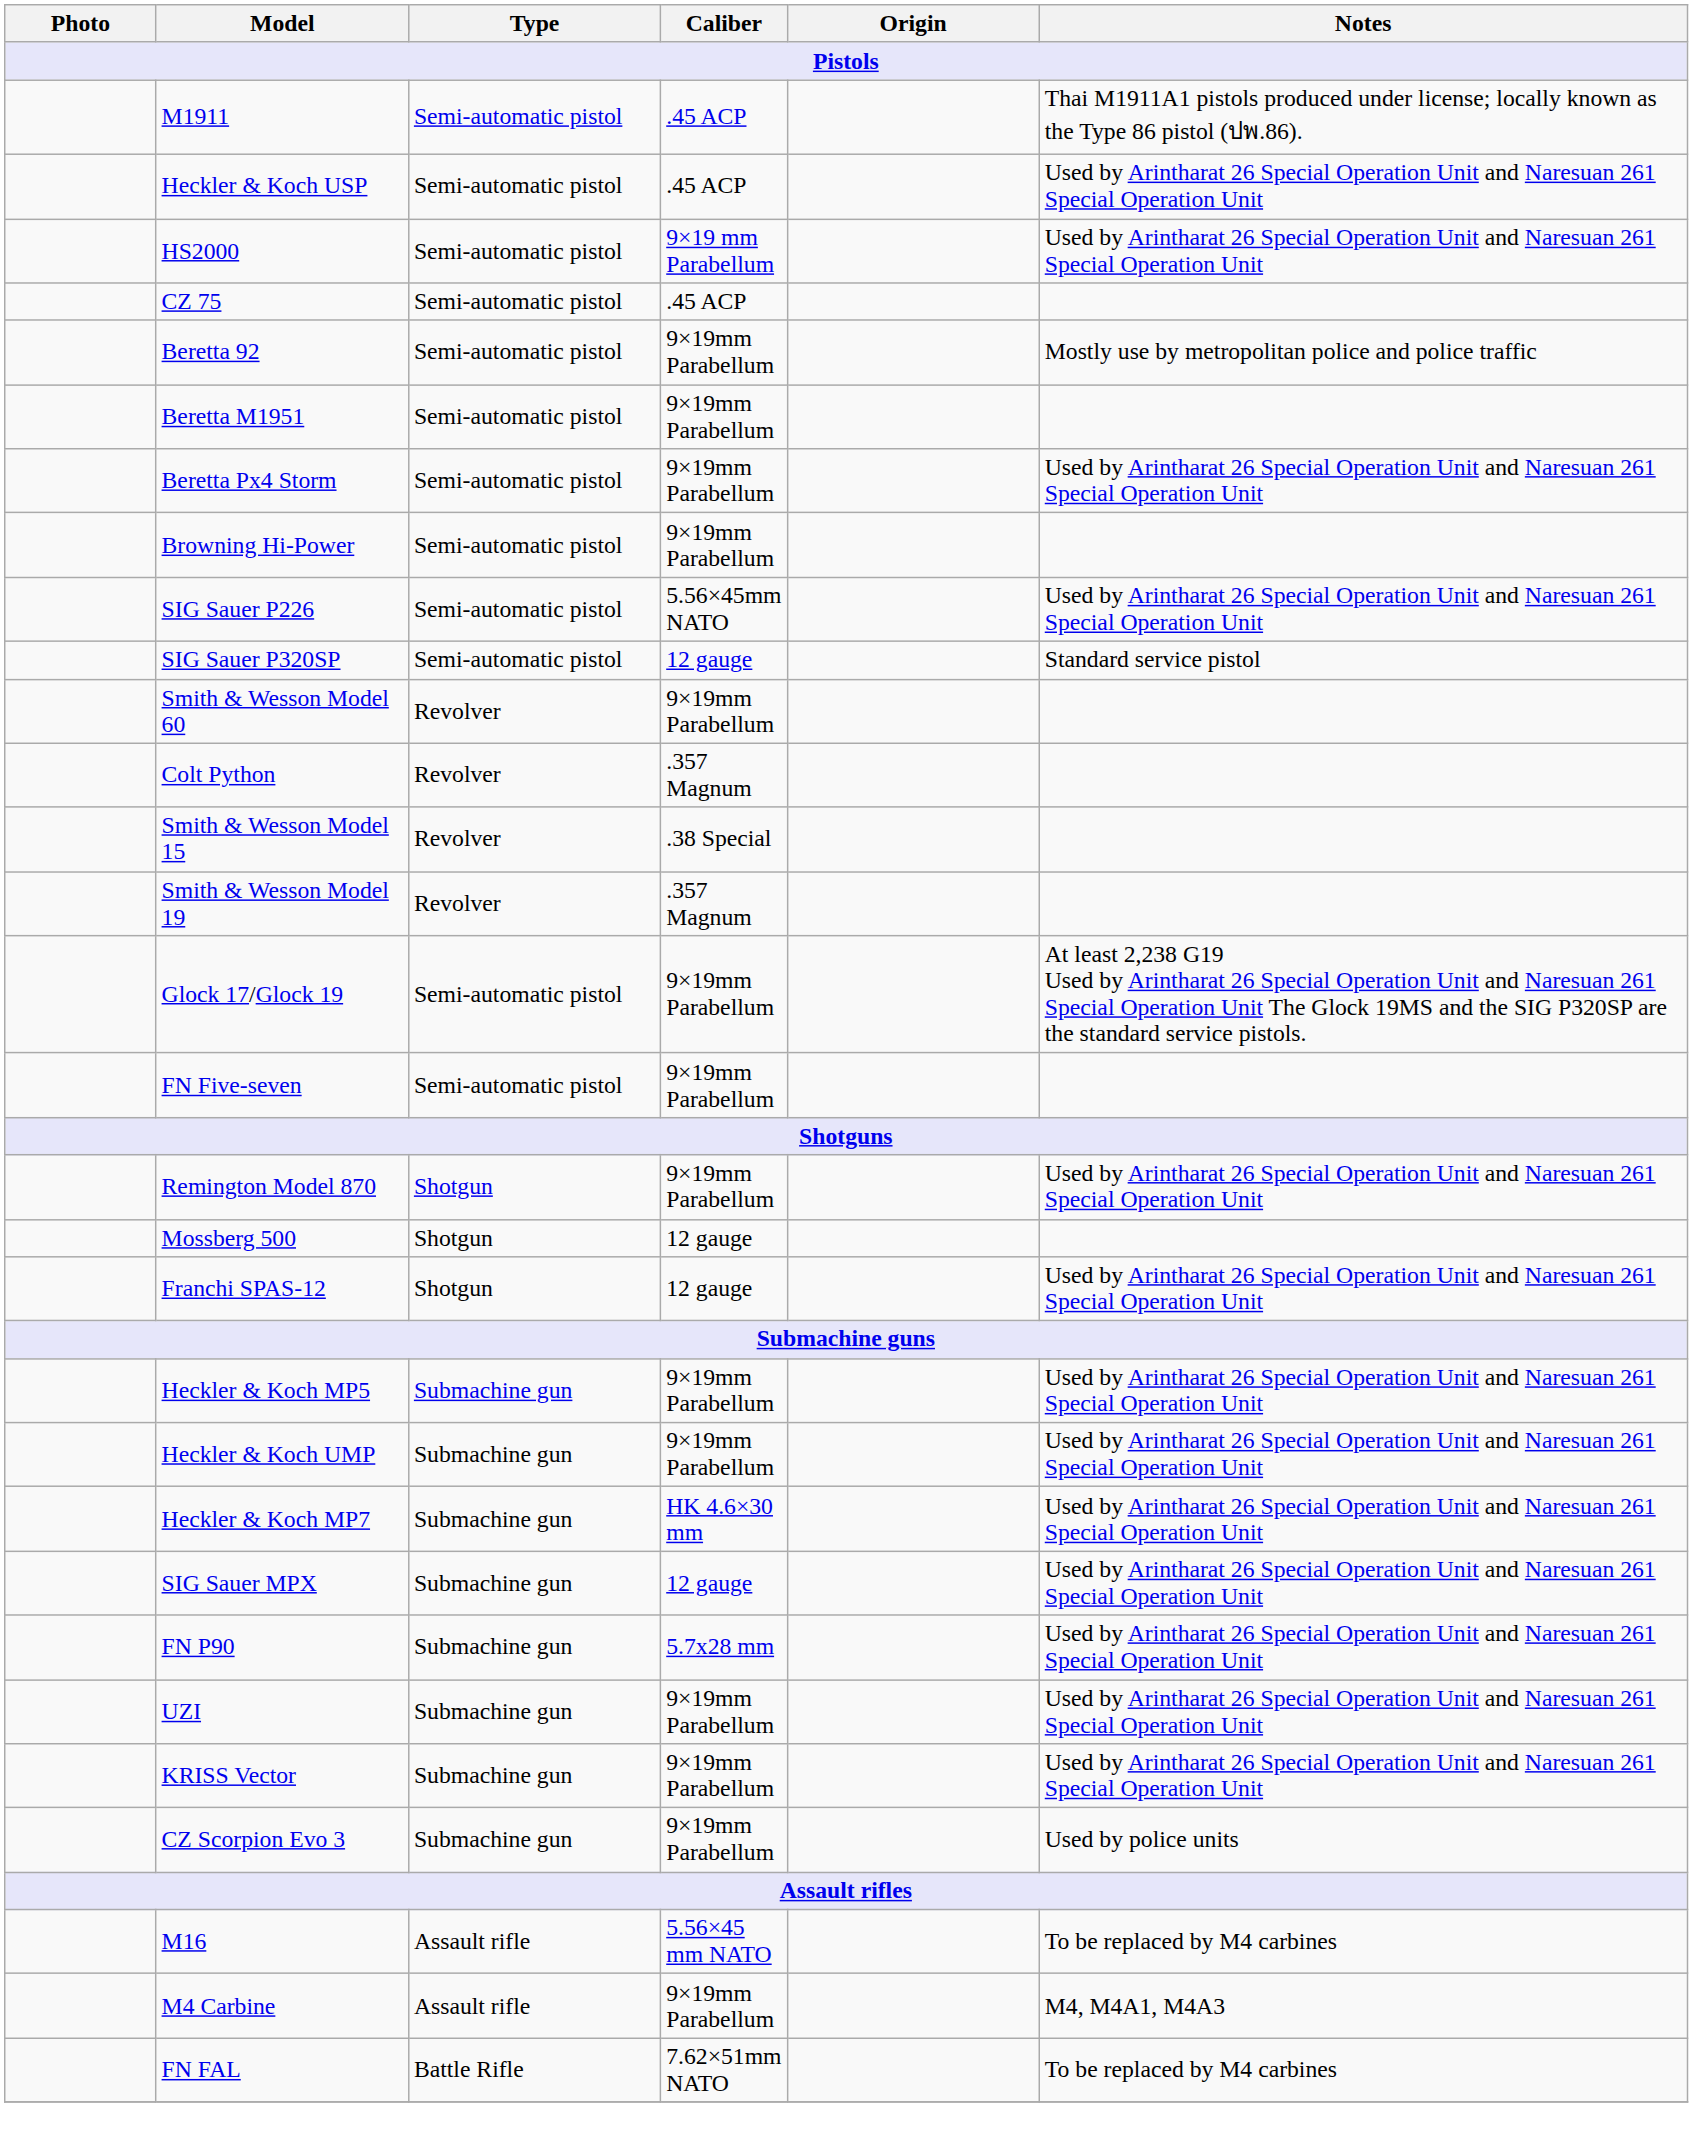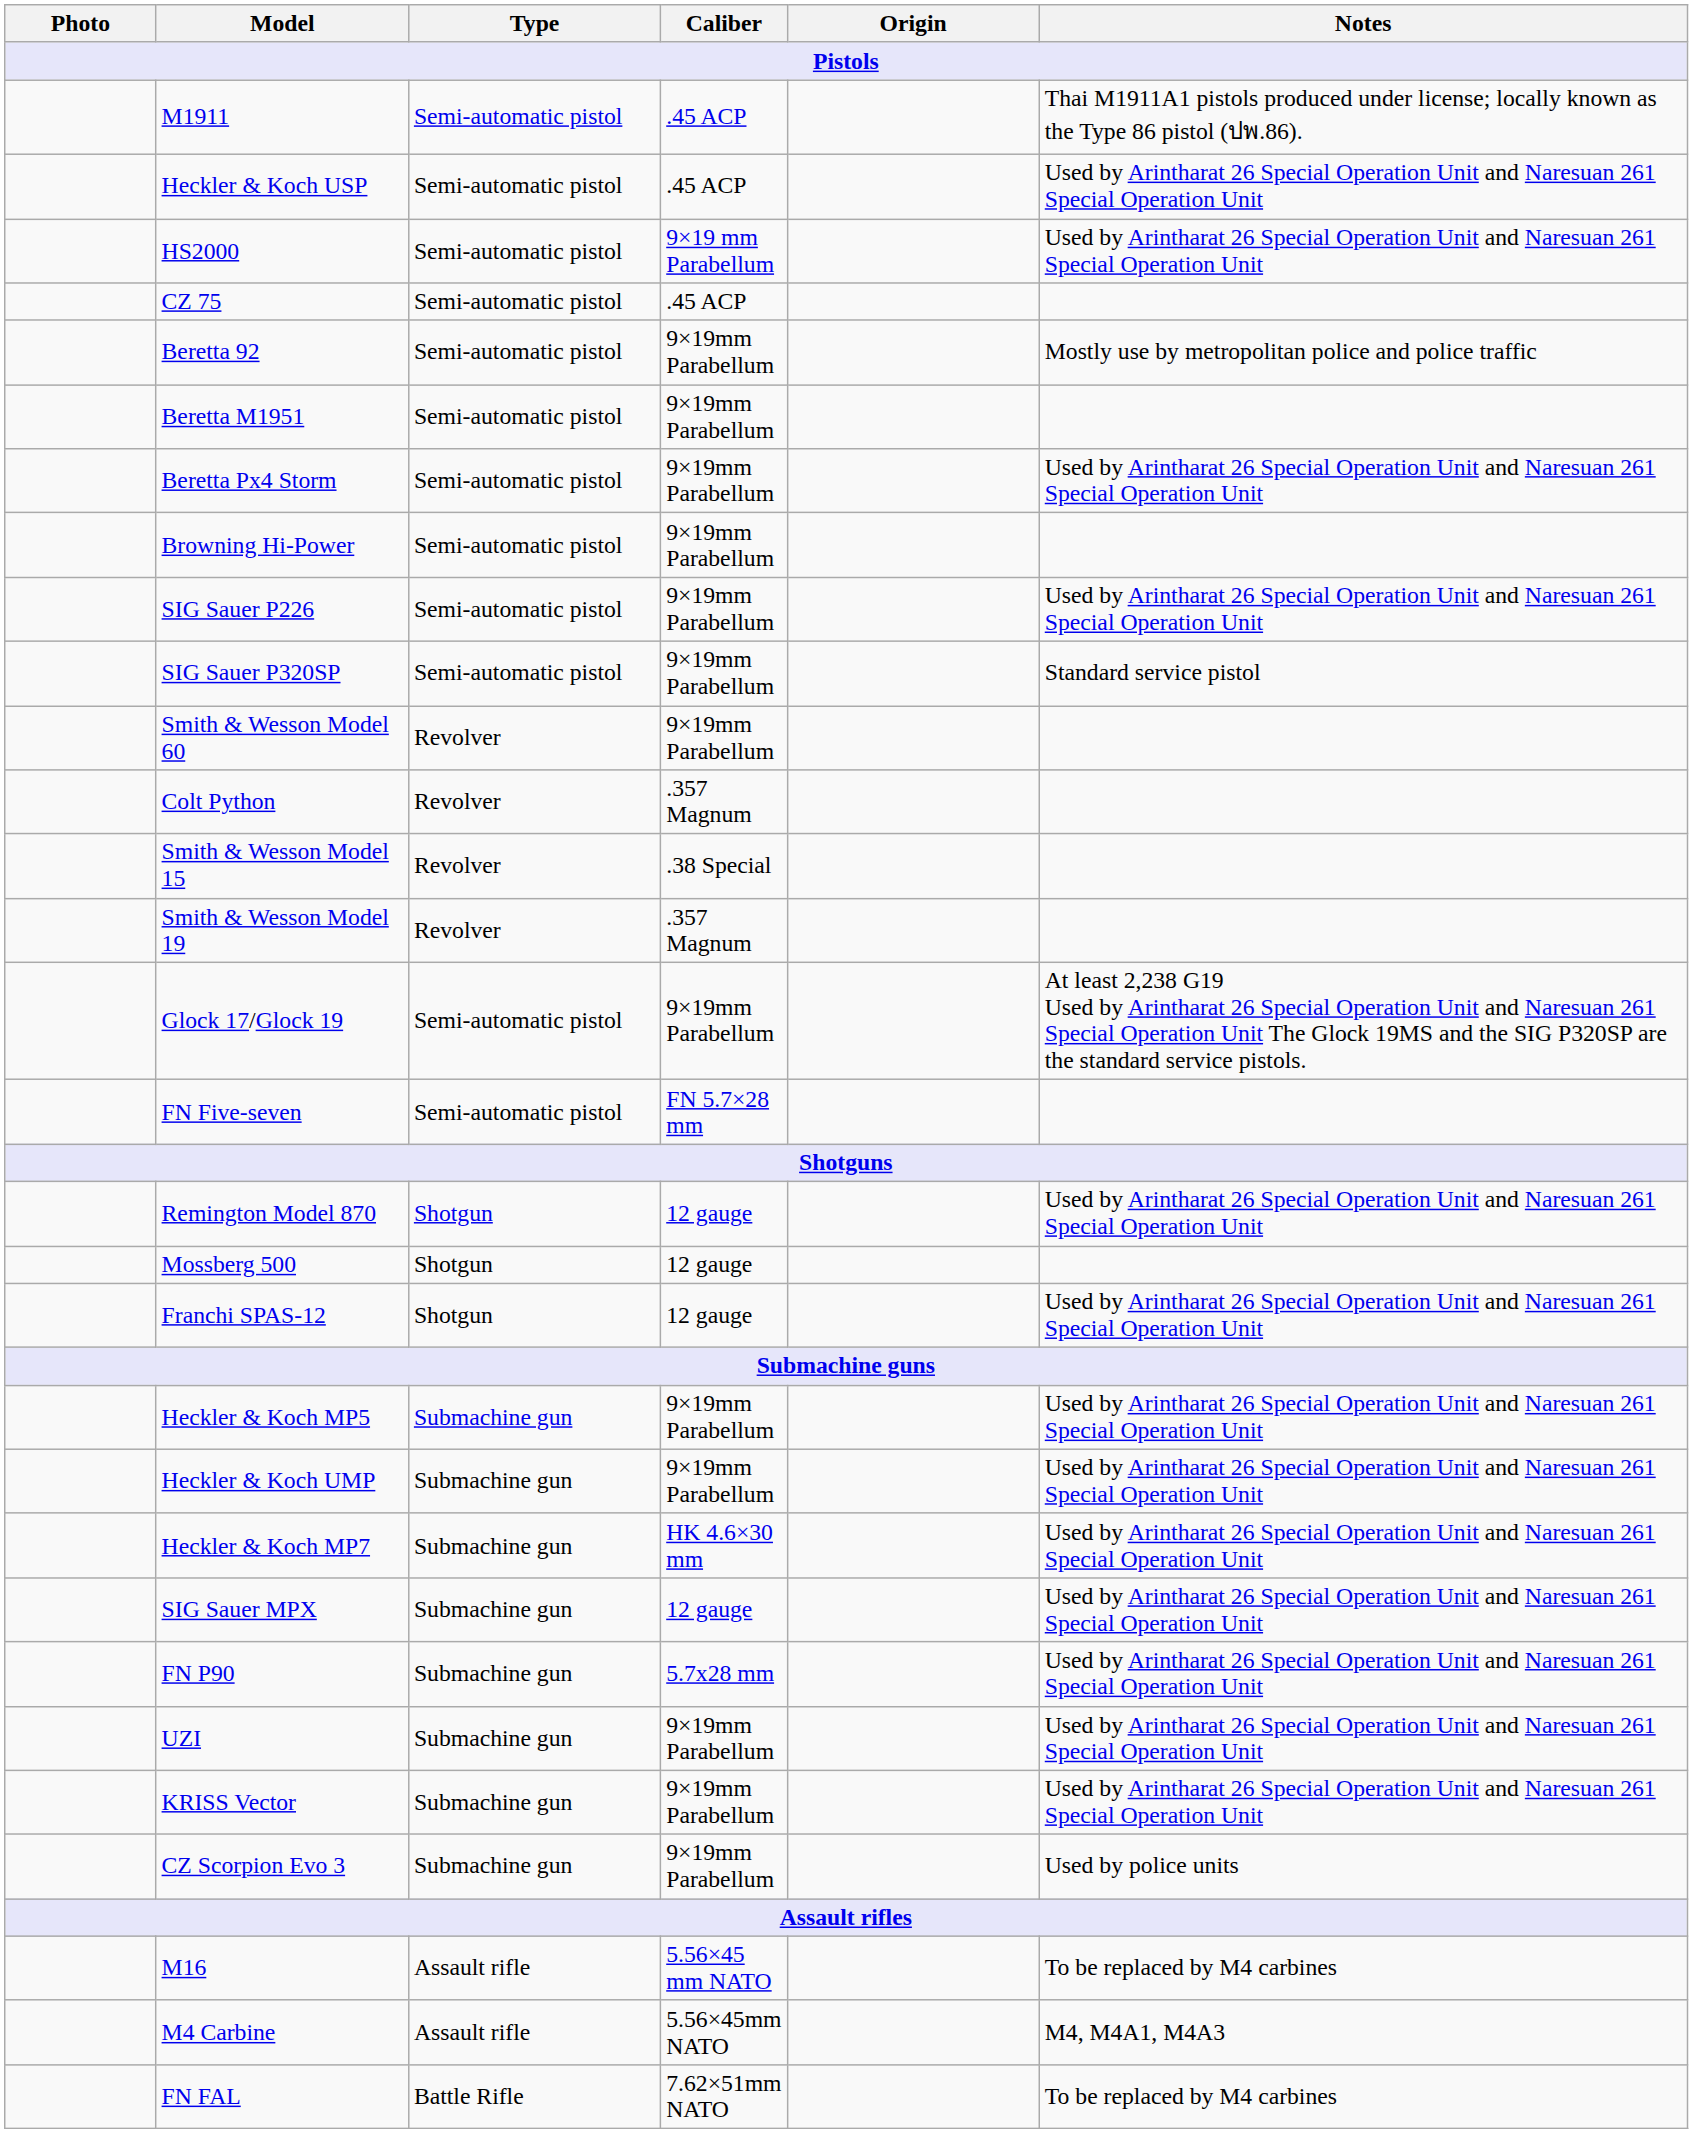SIG Sauer P226 | Caliber: 5.56×45mm NATO -> 9×19mm Parabellum
SIG Sauer P320SP | Caliber: 12 gauge -> 9×19mm Parabellum
FN Five-seven | Caliber: 9×19mm Parabellum -> FN 5.7×28 mm
Remington Model 870 | Caliber: 9×19mm Parabellum -> 12 gauge
M4 Carbine | Caliber: 9×19mm Parabellum -> 5.56×45mm NATO
